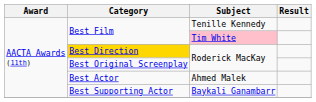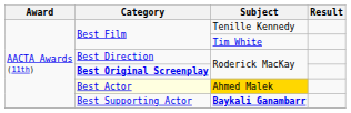Best Film / Tim White | Subject: pink background -> no background
Best Direction | Category: gold background -> no background
Best Original Screenplay | Category: normal -> bold
Best Actor | Category: no background -> lightyellow background
Best Actor | Subject: no background -> gold background
Best Supporting Actor | Subject: normal -> bold
